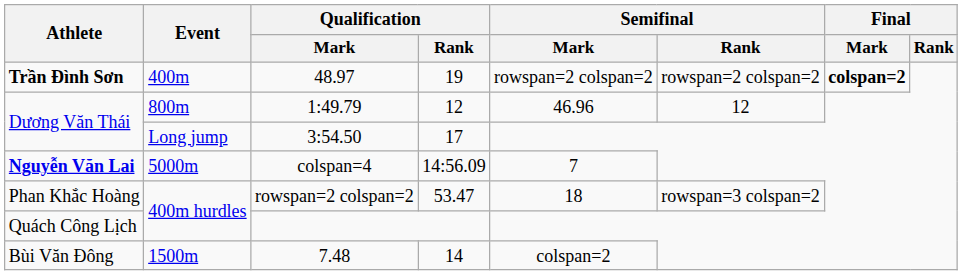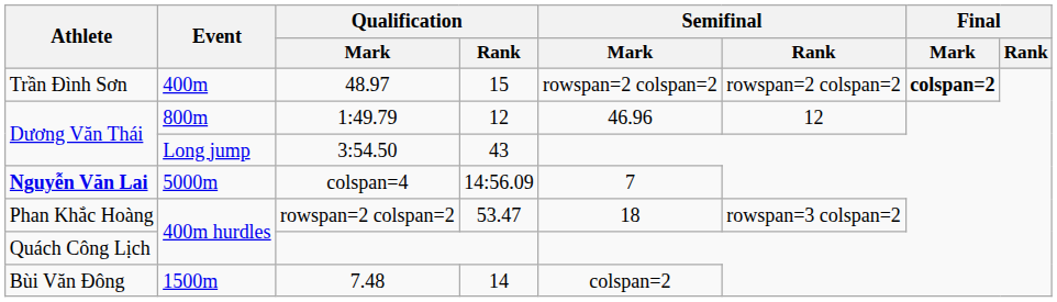48.97 | Athlete: bold -> normal
48.97 | Qualification / Rank: 19 -> 15
3:54.50 | Qualification / Rank: 17 -> 43
